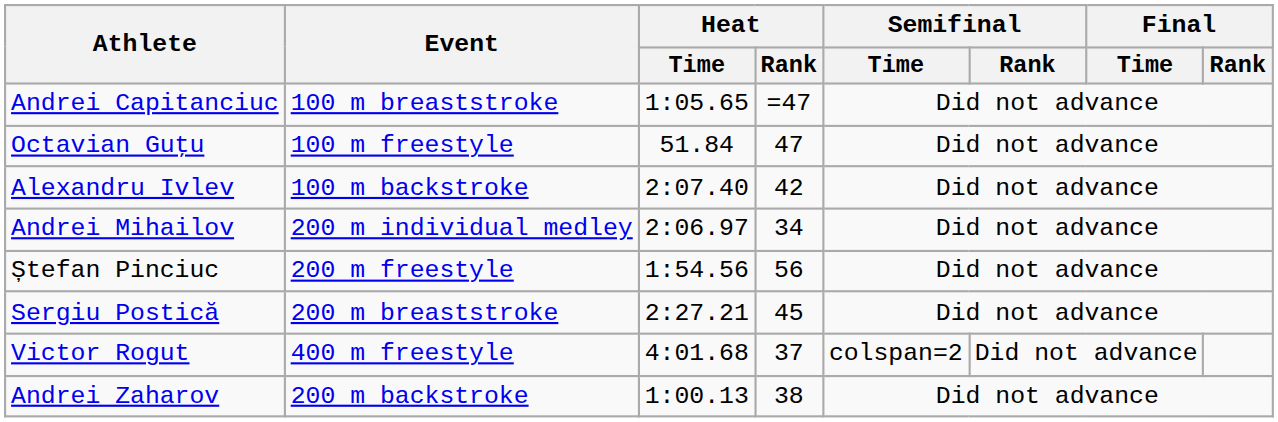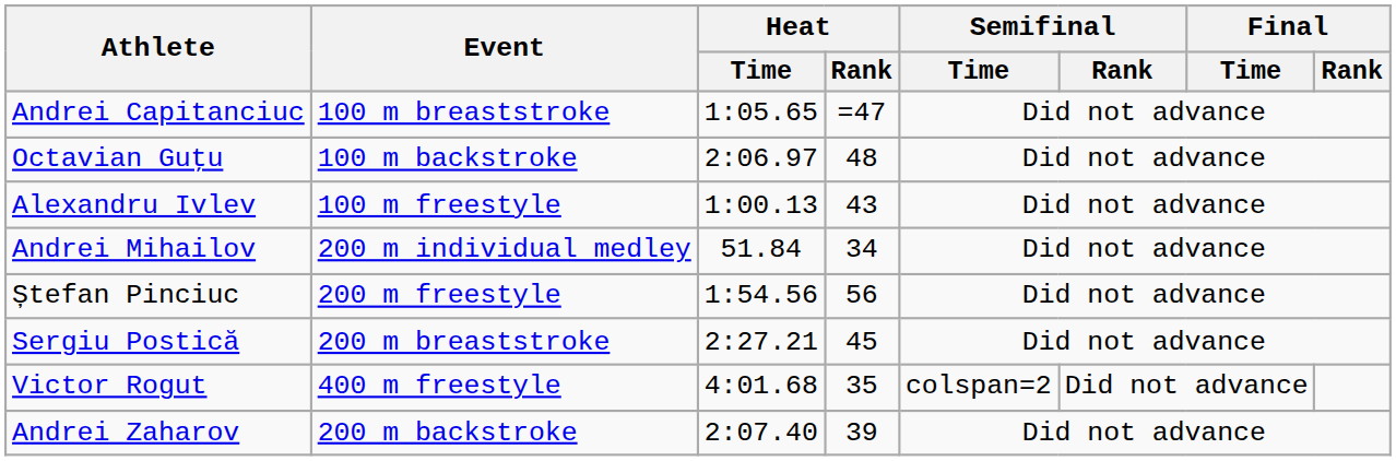Octavian Guţu | Event: 100 m freestyle -> 100 m backstroke
Octavian Guţu | Heat / Time: 51.84 -> 2:06.97
Octavian Guţu | Heat / Rank: 47 -> 48
Alexandru Ivlev | Event: 100 m backstroke -> 100 m freestyle
Alexandru Ivlev | Heat / Time: 2:07.40 -> 1:00.13
Alexandru Ivlev | Heat / Rank: 42 -> 43
Andrei Mihailov | Heat / Time: 2:06.97 -> 51.84
Victor Rogut | Heat / Rank: 37 -> 35
Andrei Zaharov | Heat / Time: 1:00.13 -> 2:07.40
Andrei Zaharov | Heat / Rank: 38 -> 39
